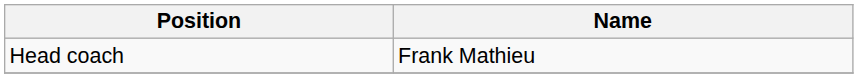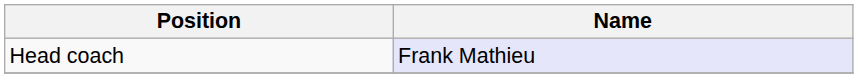Head coach | Name: no background -> lavender background
